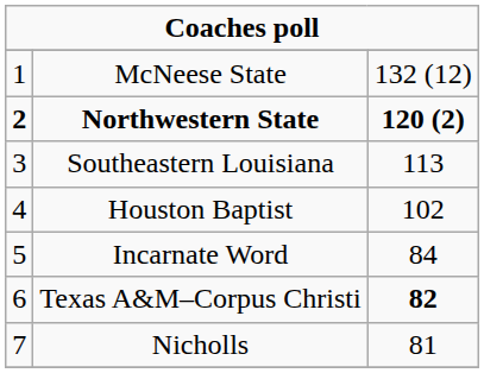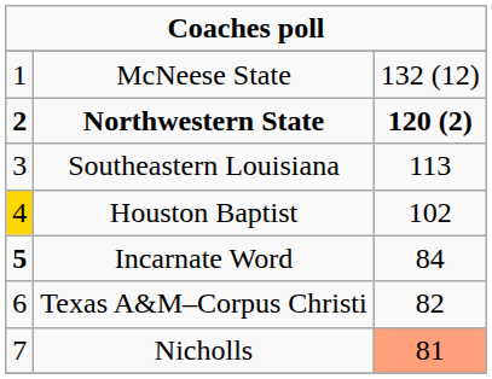Houston Baptist | column 1: no background -> gold background
Incarnate Word | column 1: normal -> bold
Texas A&M–Corpus Christi | column 3: bold -> normal
Nicholls | column 3: no background -> lightsalmon background
